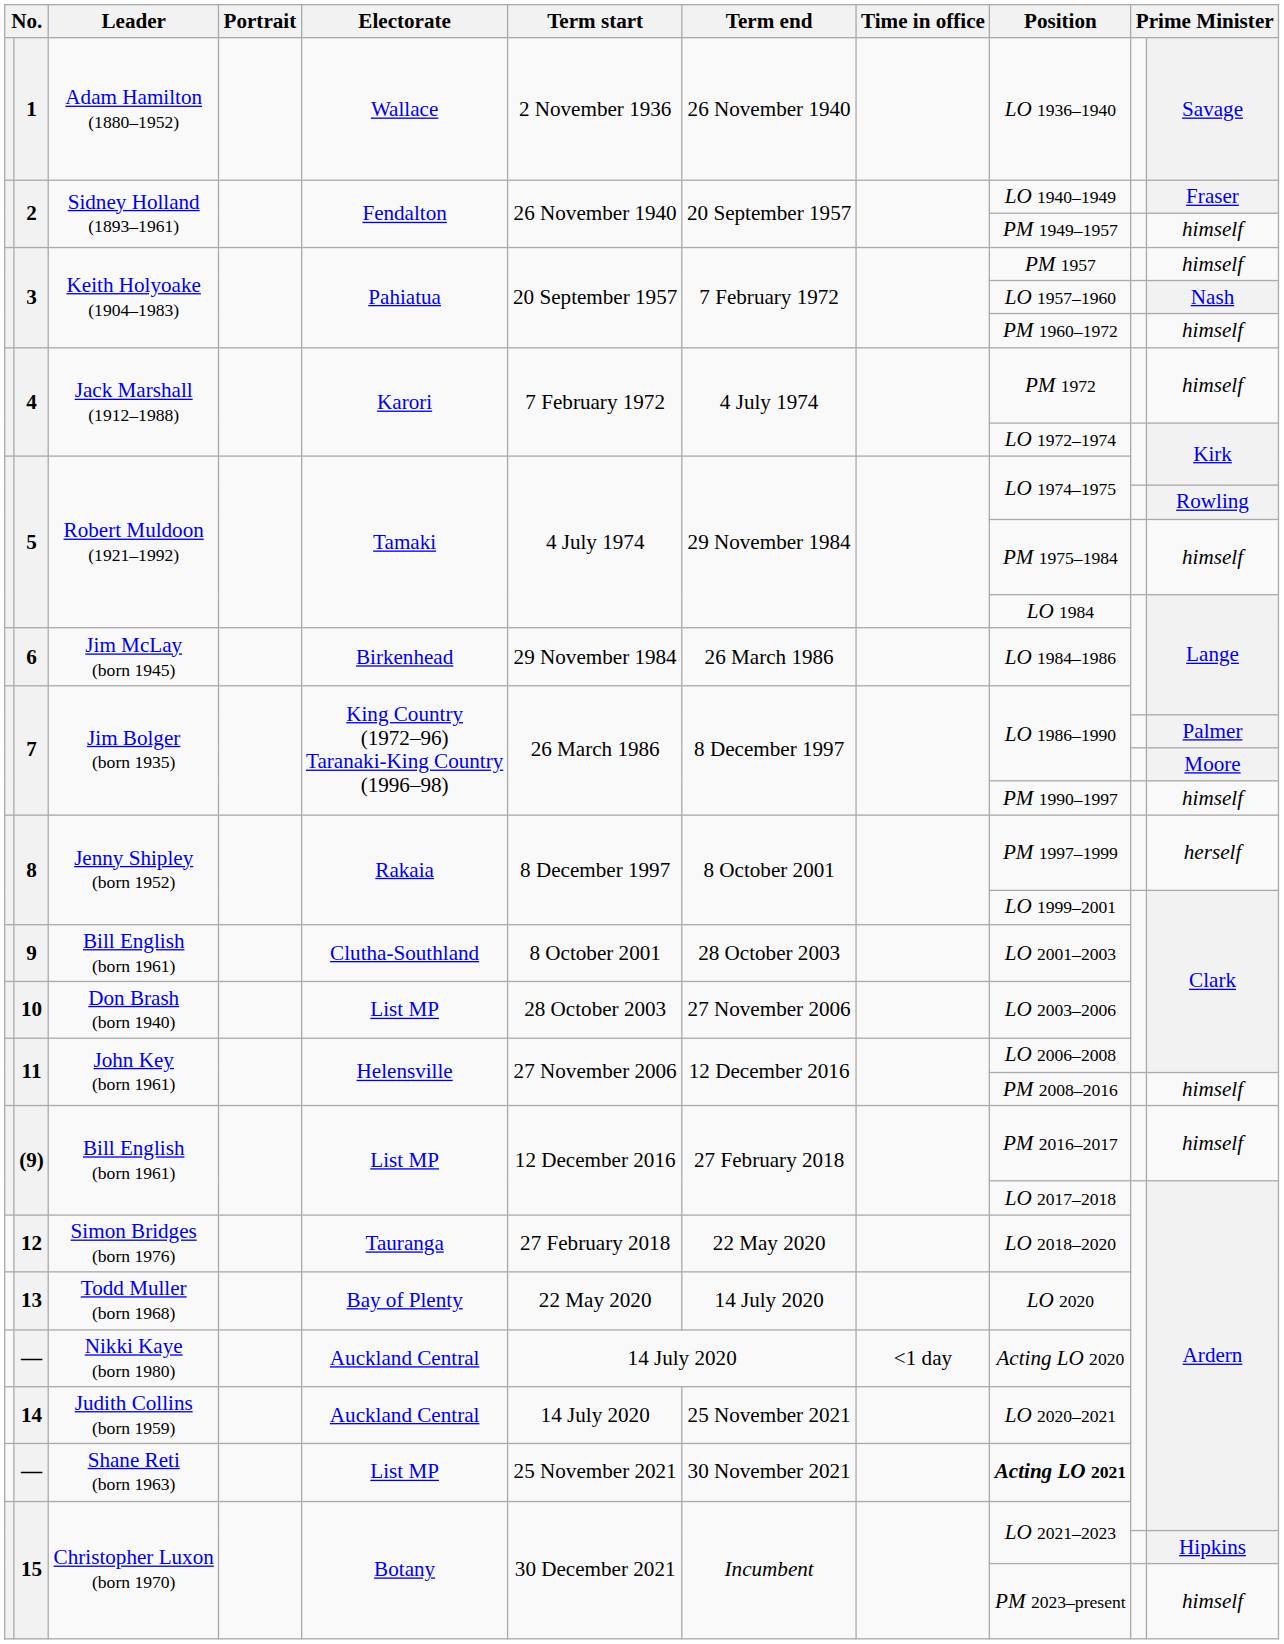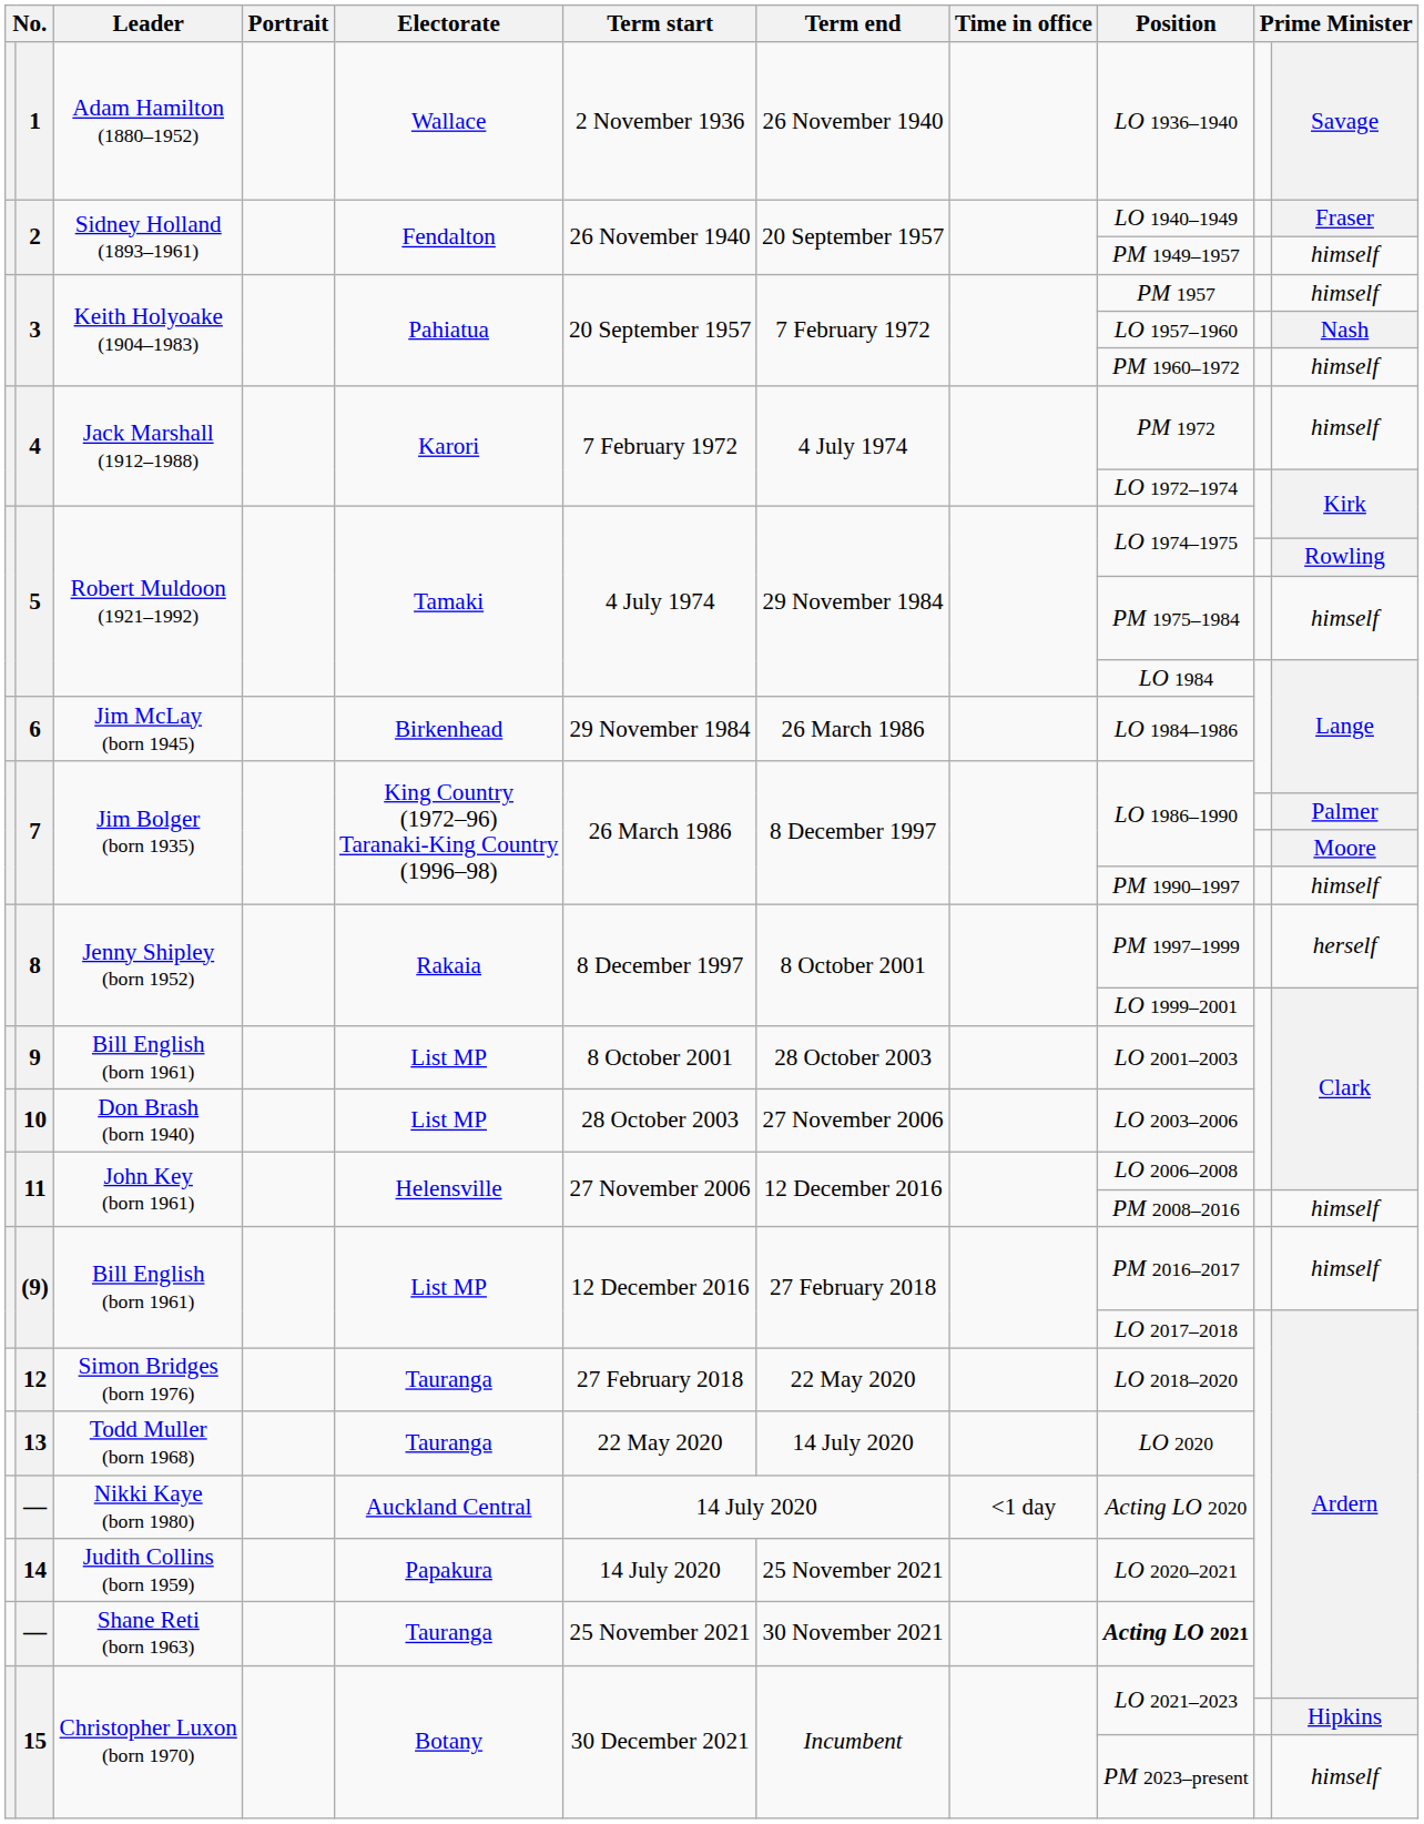9 | Electorate: Clutha-Southland -> List MP
13 | Electorate: Bay of Plenty -> Tauranga
14 | Electorate: Auckland Central -> Papakura
— / Shane Reti (born 1963) | Electorate: List MP -> Tauranga
